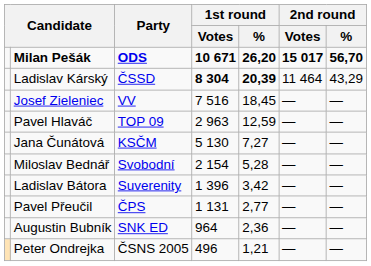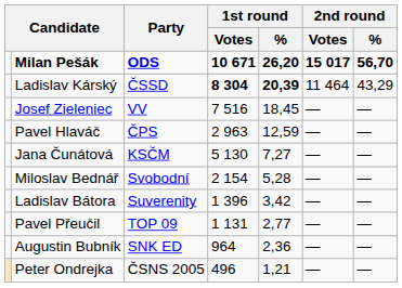Pavel Hlaváč | Party: TOP 09 -> ČPS
Pavel Přeučil | Party: ČPS -> TOP 09
